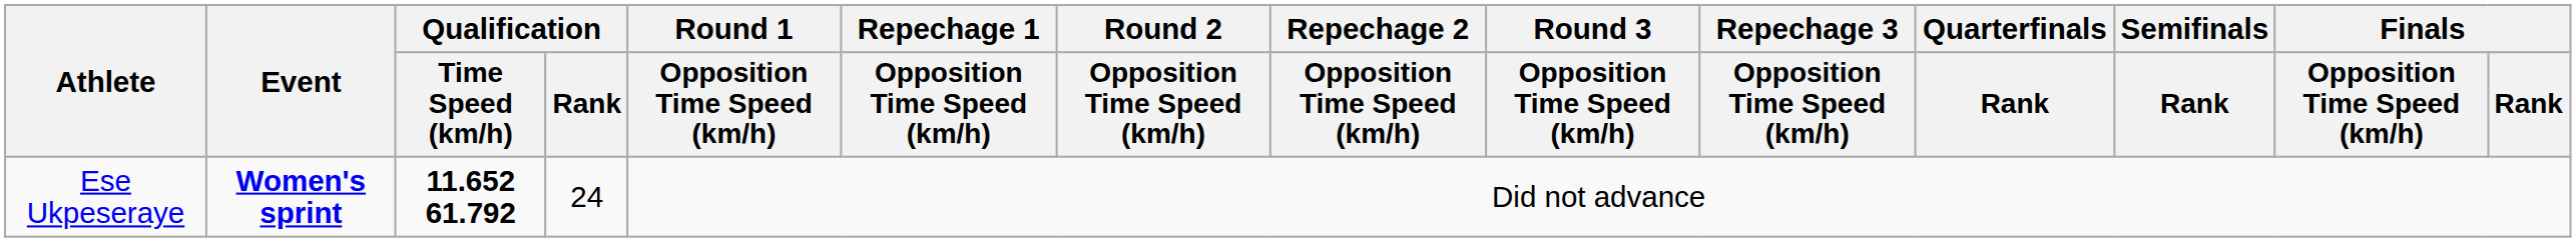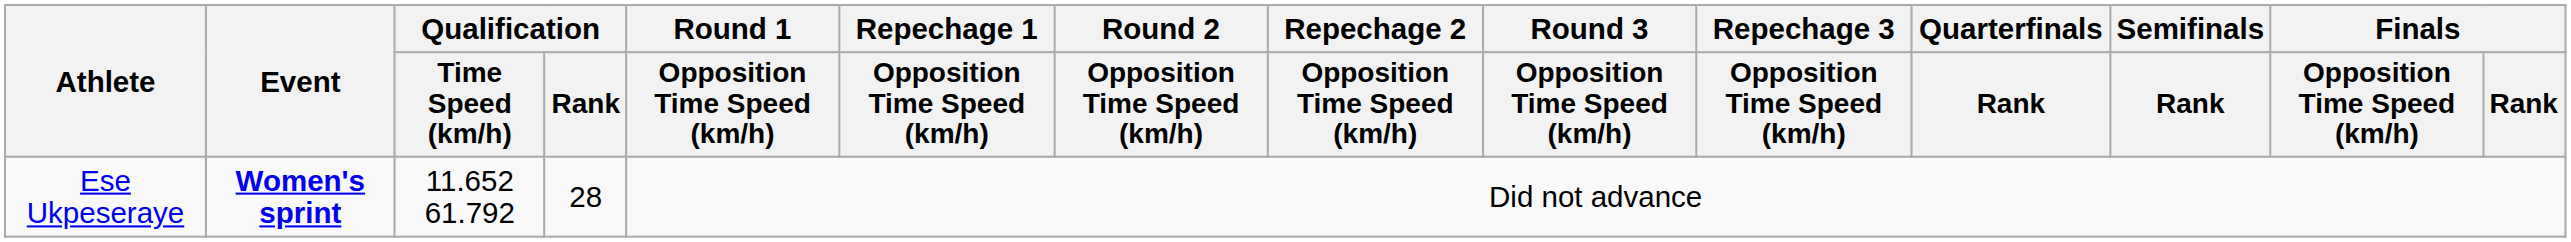Ese Ukpeseraye | Qualification / Time Speed (km/h): bold -> normal
Ese Ukpeseraye | Qualification / Rank: 24 -> 28
